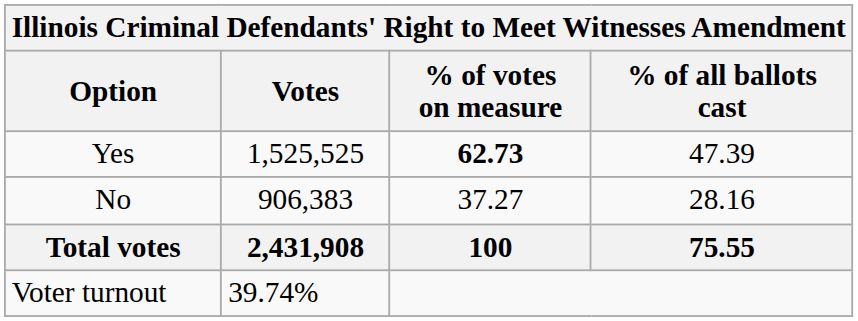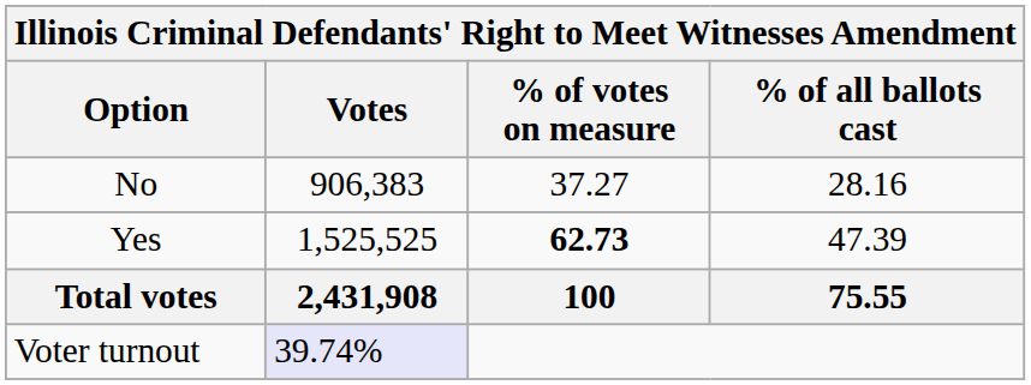rows swapped: Yes <-> No
Voter turnout | Votes: no background -> lavender background
